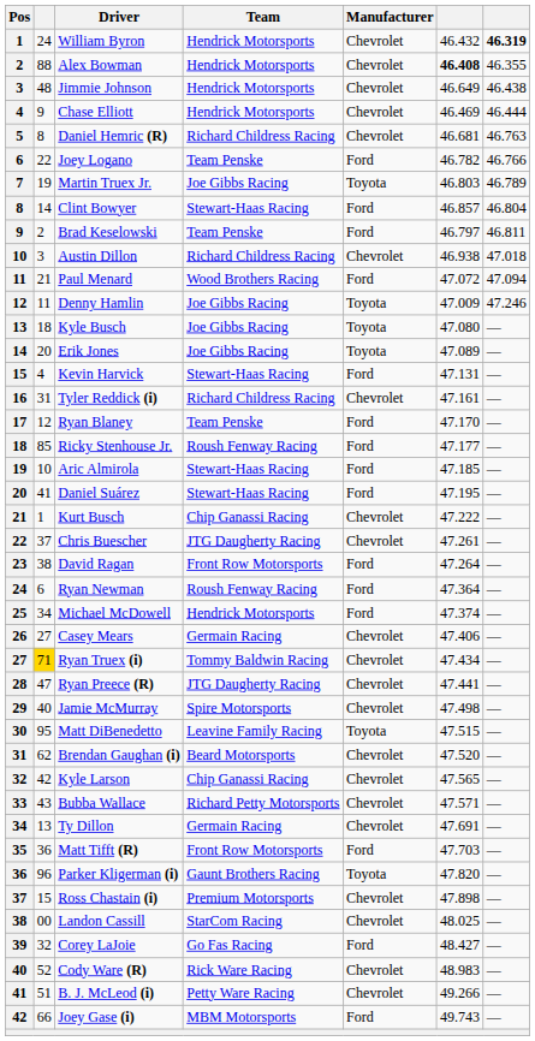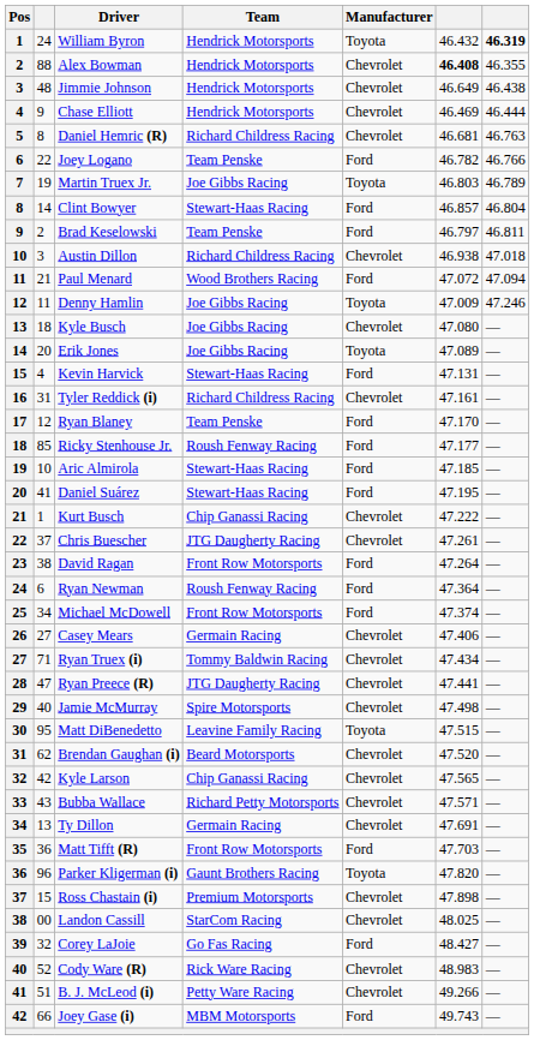William Byron | Manufacturer: Chevrolet -> Toyota
Kyle Busch | Manufacturer: Toyota -> Chevrolet
Michael McDowell | Team: Hendrick Motorsports -> Front Row Motorsports
Ryan Truex (i) | column 2: gold background -> no background
